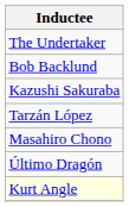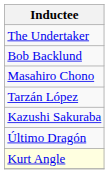row 4 | column 1: Kazushi Sakuraba -> Masahiro Chono
row 6 | column 1: Masahiro Chono -> Kazushi Sakuraba
